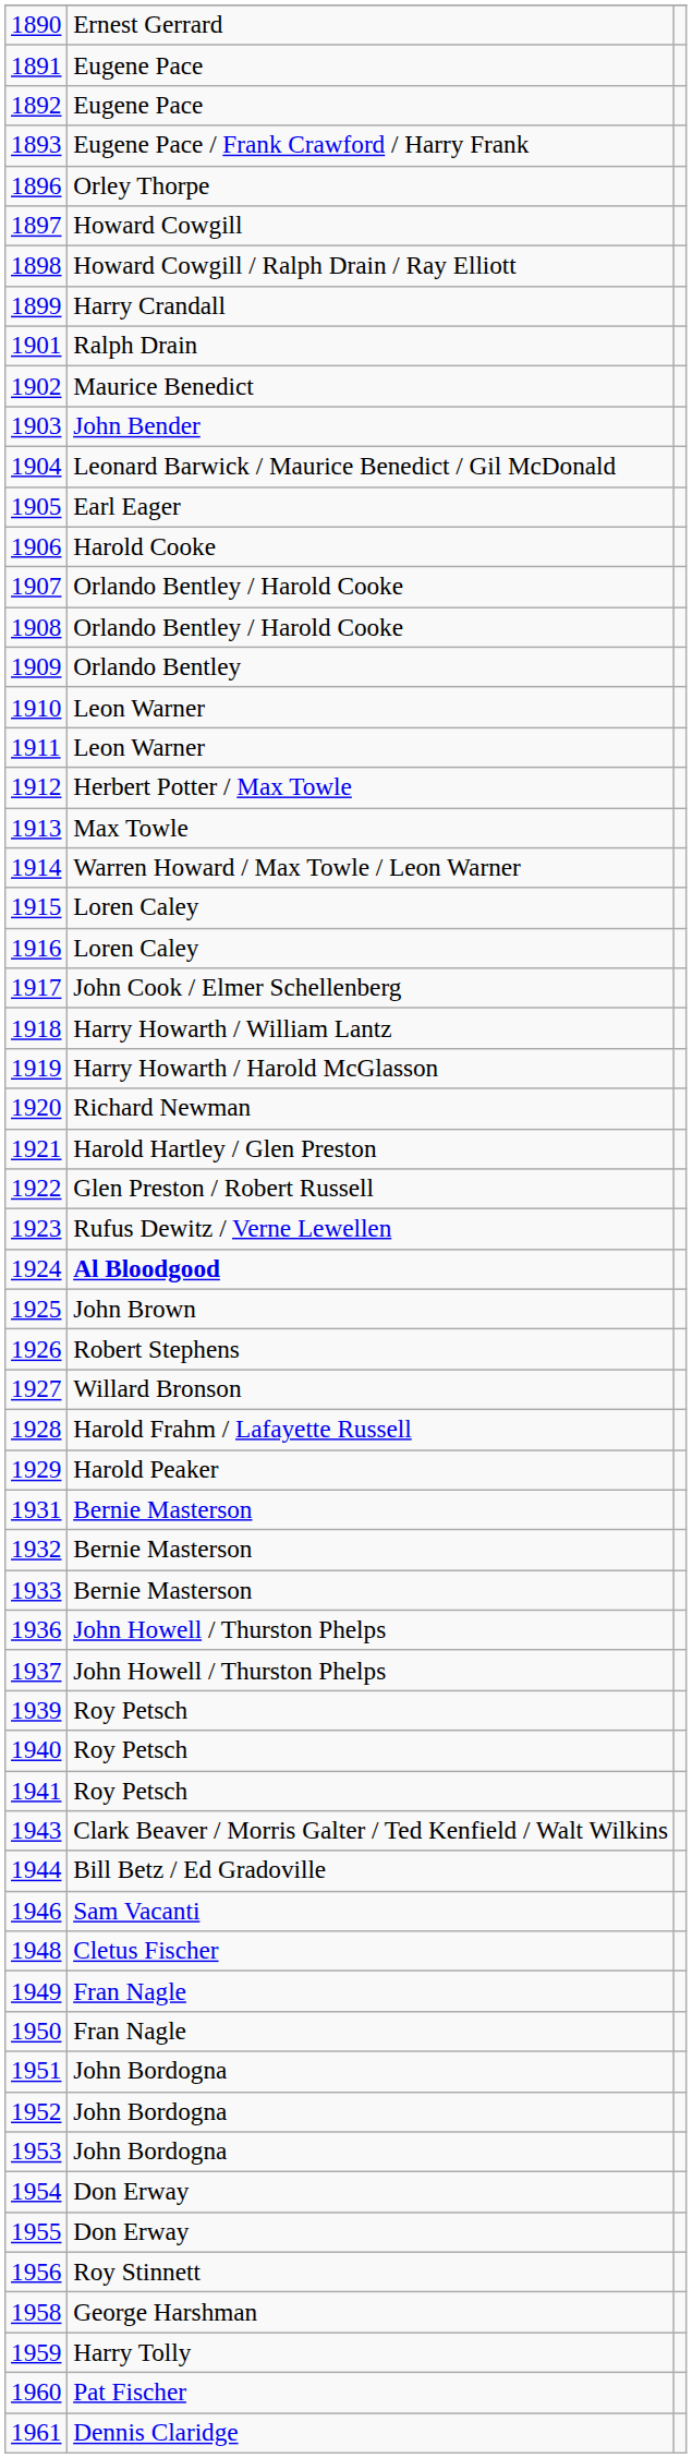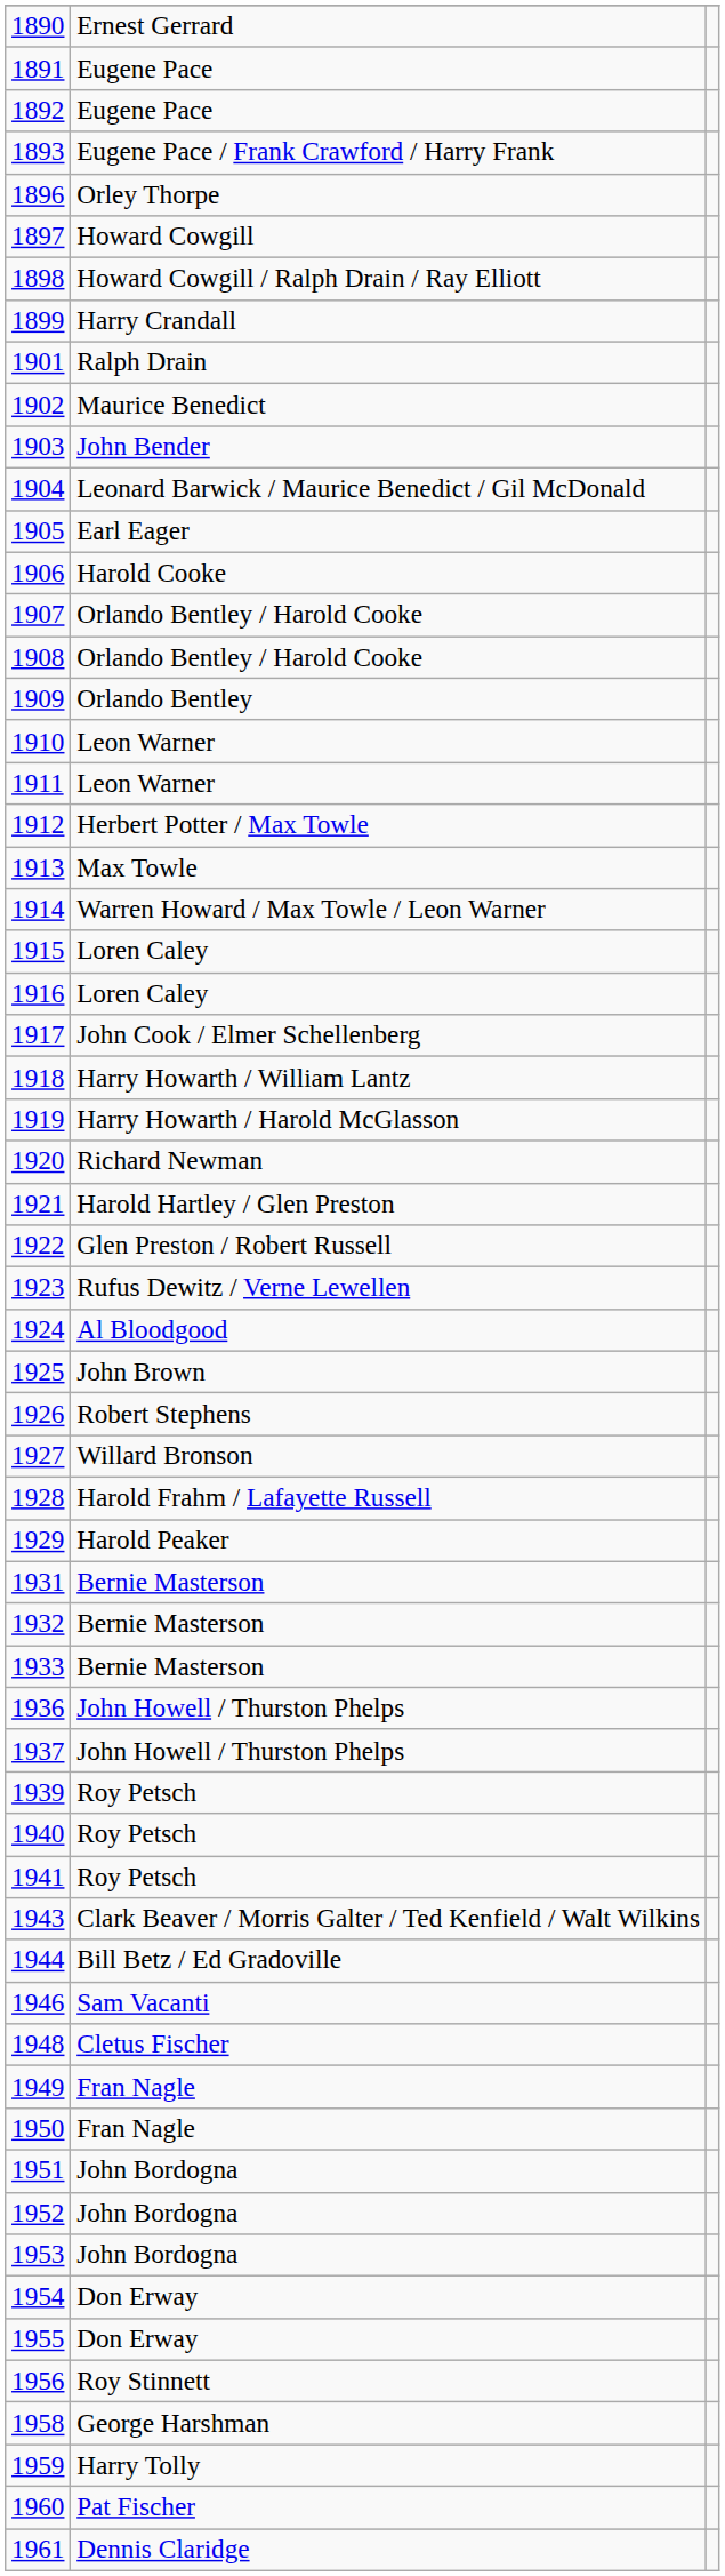1924 | column 2: bold -> normal
